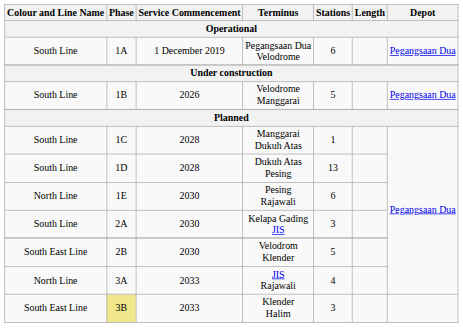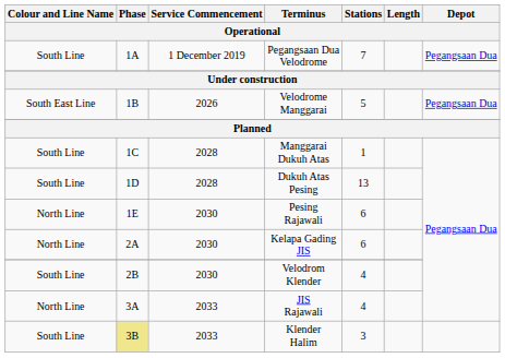Pegangsaan Dua Velodrome | Stations: 6 -> 7
Velodrome Manggarai | Colour and Line Name: South Line -> South East Line
Kelapa Gading JIS | Colour and Line Name: South Line -> North Line
Kelapa Gading JIS | Stations: 3 -> 6
Velodrom Klender | Colour and Line Name: South East Line -> South Line
Velodrom Klender | Stations: 5 -> 4
Klender Halim | Colour and Line Name: South East Line -> South Line
